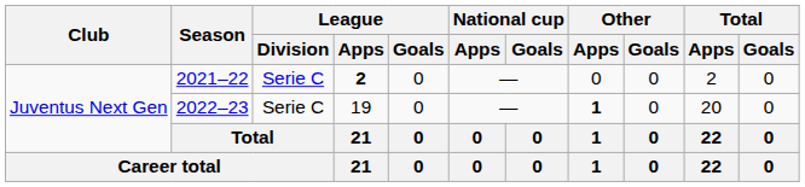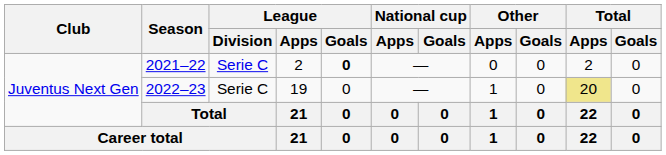2021–22 | League / Apps: bold -> normal
2021–22 | League / Goals: normal -> bold
2022–23 | Other / Apps: bold -> normal
2022–23 | Total / Apps: no background -> khaki background
